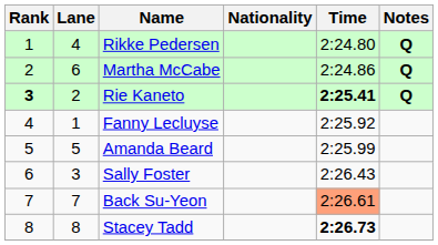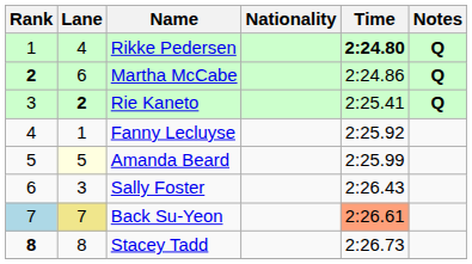Rikke Pedersen | Time: normal -> bold
Martha McCabe | Rank: normal -> bold
Rie Kaneto | Rank: bold -> normal
Rie Kaneto | Lane: normal -> bold
Rie Kaneto | Time: bold -> normal
Amanda Beard | Lane: no background -> lightyellow background
Back Su-Yeon | Rank: no background -> lightblue background
Back Su-Yeon | Lane: no background -> khaki background
Stacey Tadd | Rank: normal -> bold
Stacey Tadd | Time: bold -> normal
